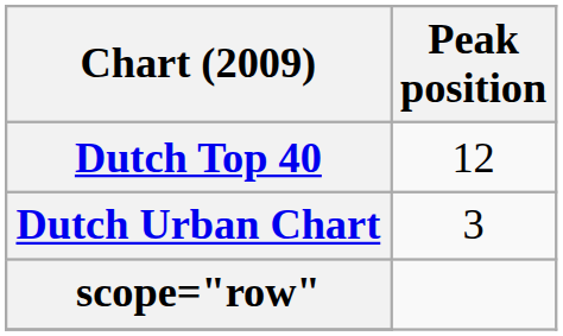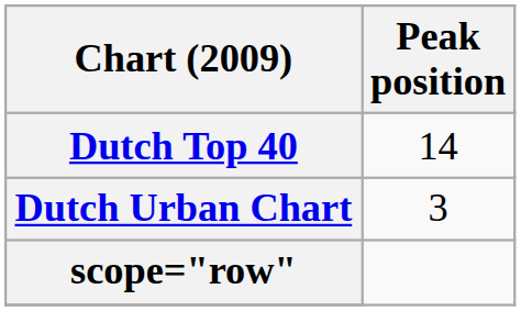Dutch Top 40 | Peak position: 12 -> 14
